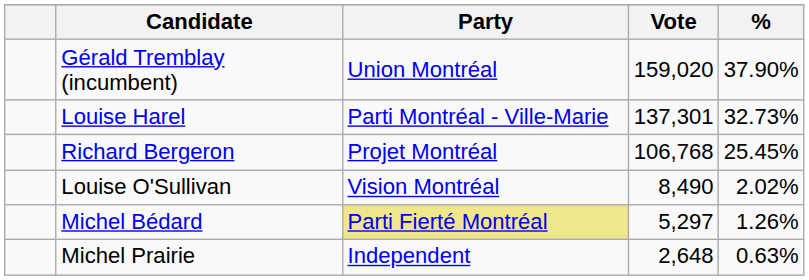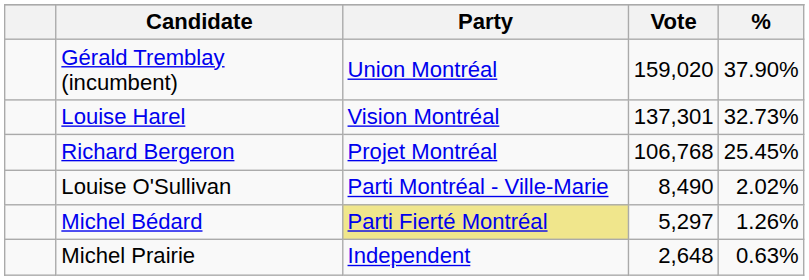Louise Harel | Party: Parti Montréal - Ville-Marie -> Vision Montréal
Louise O'Sullivan | Party: Vision Montréal -> Parti Montréal - Ville-Marie
